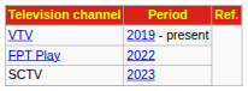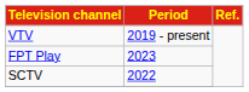FPT Play | Period: 2022 -> 2023
SCTV | Period: 2023 -> 2022
